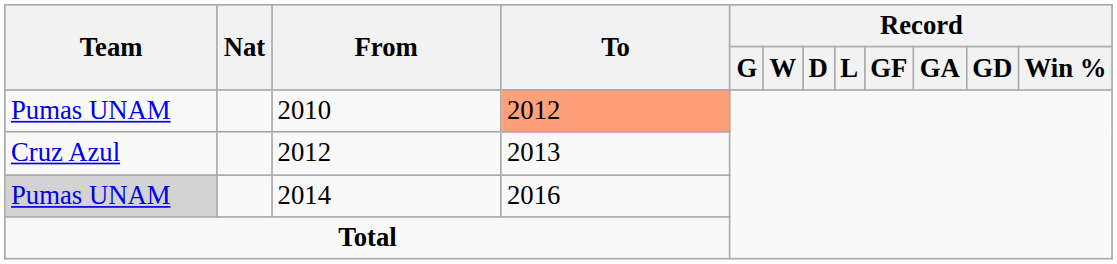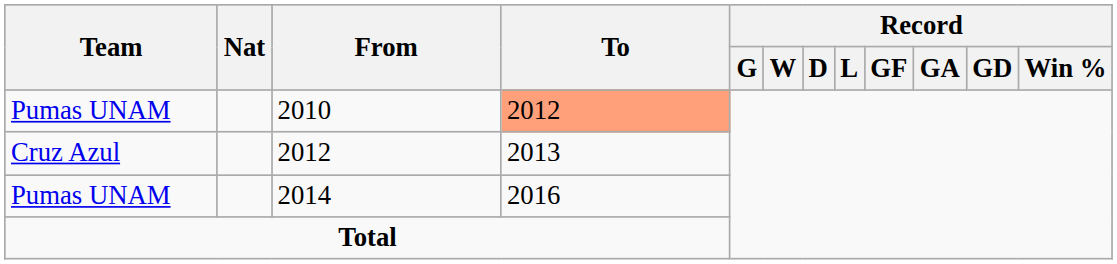2014 | Team: lightgrey background -> no background
